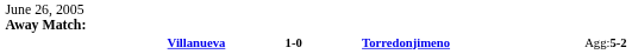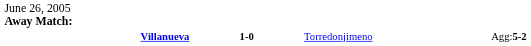Villanueva | column 3: bold -> normal
